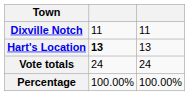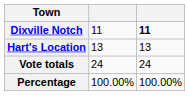Dixville Notch | column 3: normal -> bold
Hart's Location | column 2: bold -> normal
